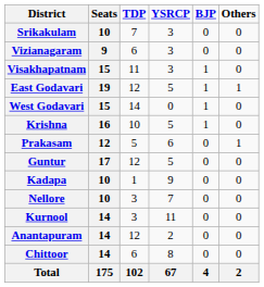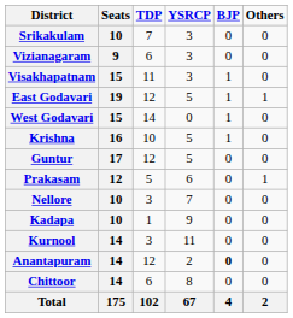rows swapped: Guntur <-> Prakasam
rows swapped: Nellore <-> Kadapa
Anantapuram | column 5: normal -> bold
